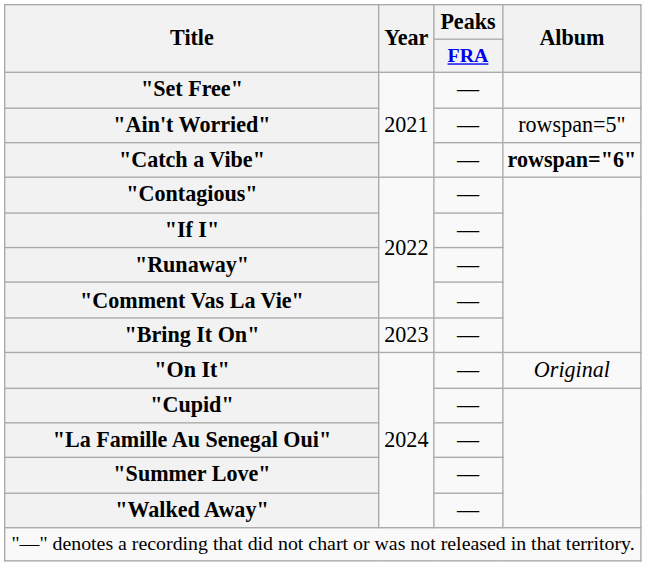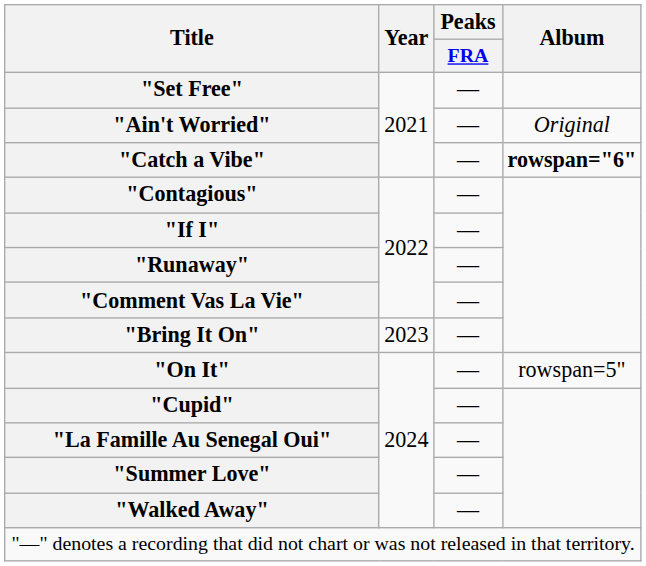"Ain't Worried" | Album: rowspan=5" -> Original
"On It" | Album: Original -> rowspan=5"
